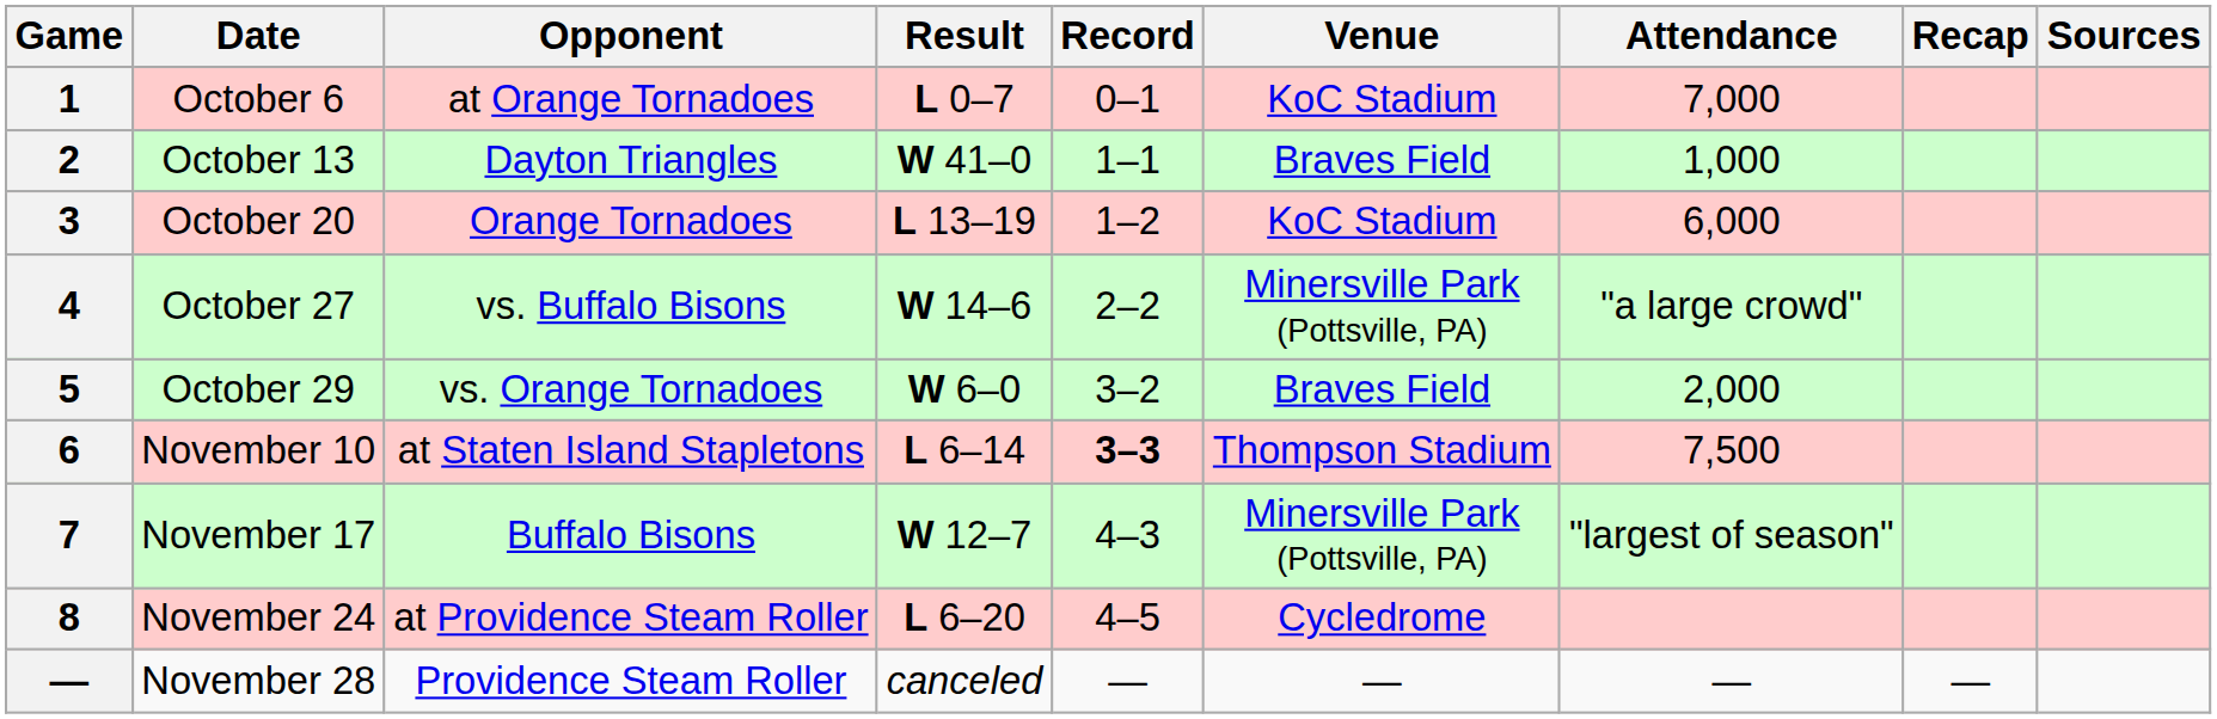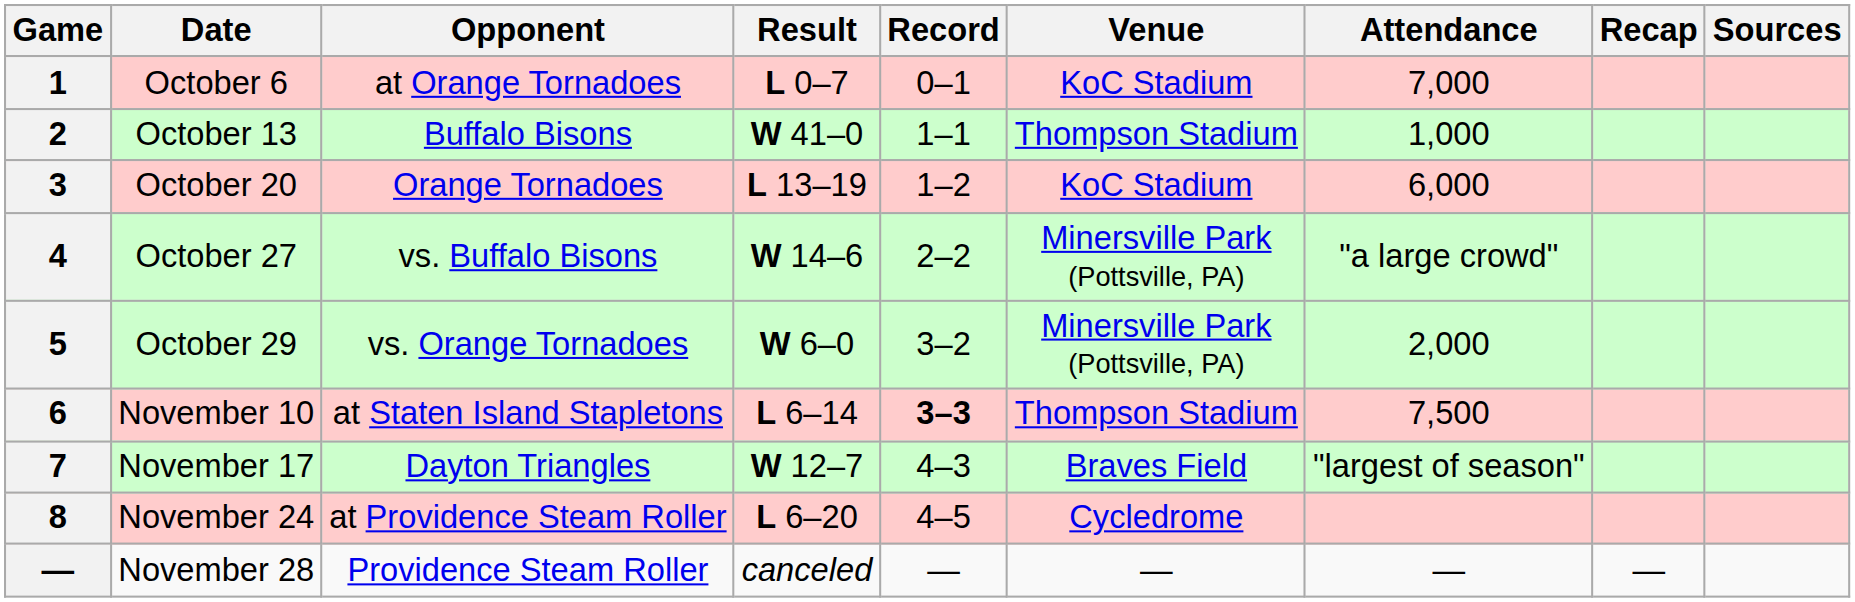October 13 | Opponent: Dayton Triangles -> Buffalo Bisons
October 13 | Venue: Braves Field -> Thompson Stadium
October 29 | Venue: Braves Field -> Minersville Park (Pottsville, PA)
November 17 | Opponent: Buffalo Bisons -> Dayton Triangles
November 17 | Venue: Minersville Park (Pottsville, PA) -> Braves Field
